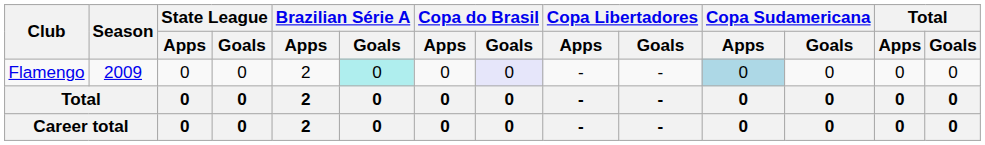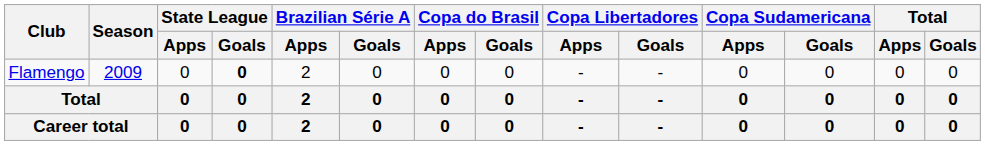Flamengo | State League / Goals: normal -> bold
Flamengo | Brazilian Série A / Goals: paleturquoise background -> no background
Flamengo | Copa do Brasil / Goals: lavender background -> no background
Flamengo | Copa Sudamericana / Apps: lightblue background -> no background
